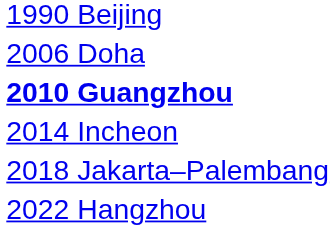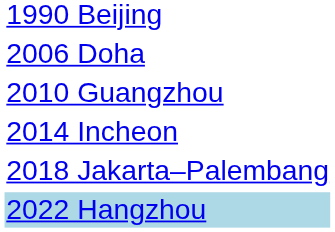2010 Guangzhou | column 1: bold -> normal
2022 Hangzhou | column 1: no background -> lightblue background
